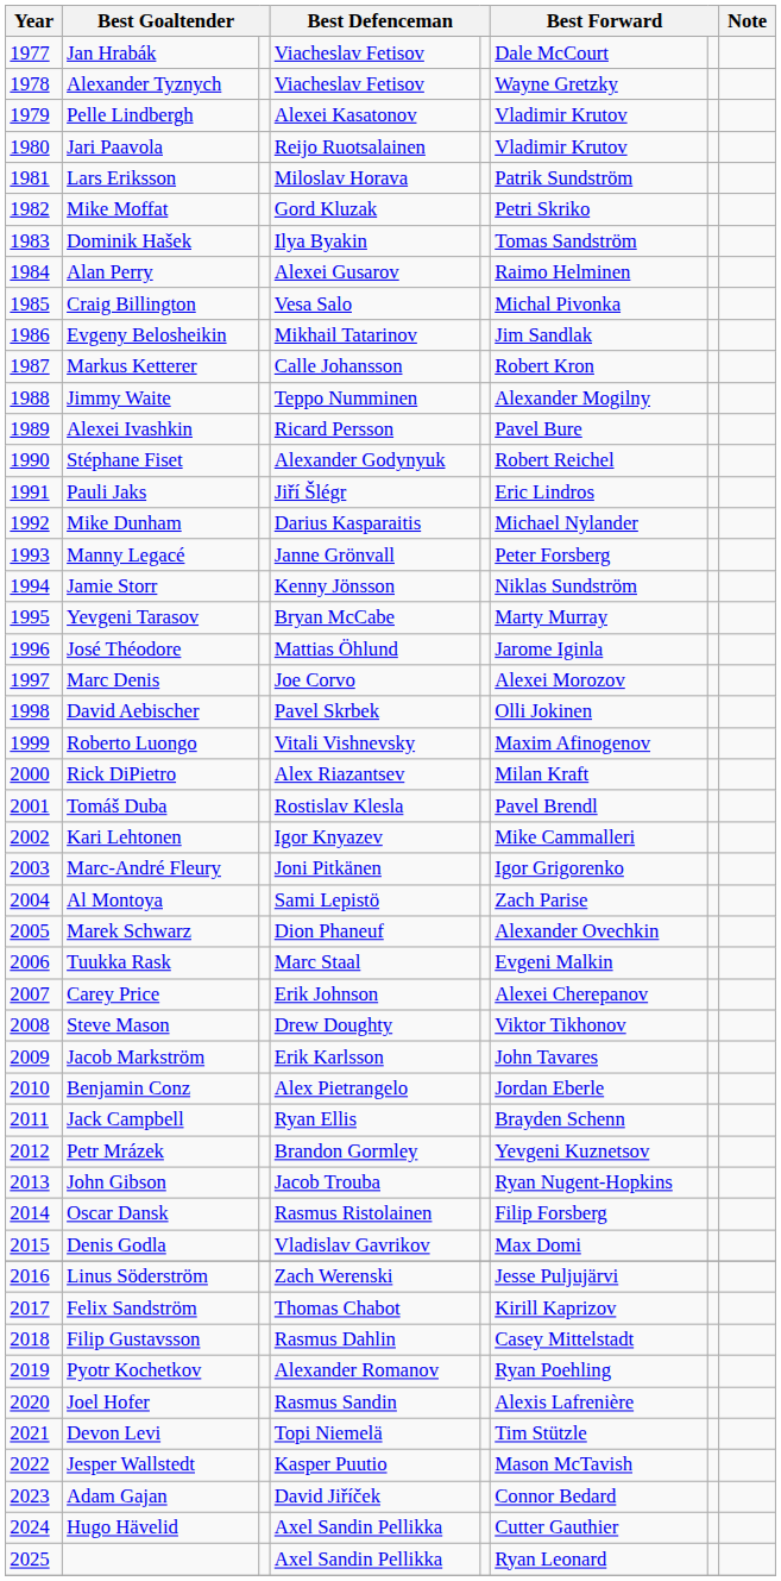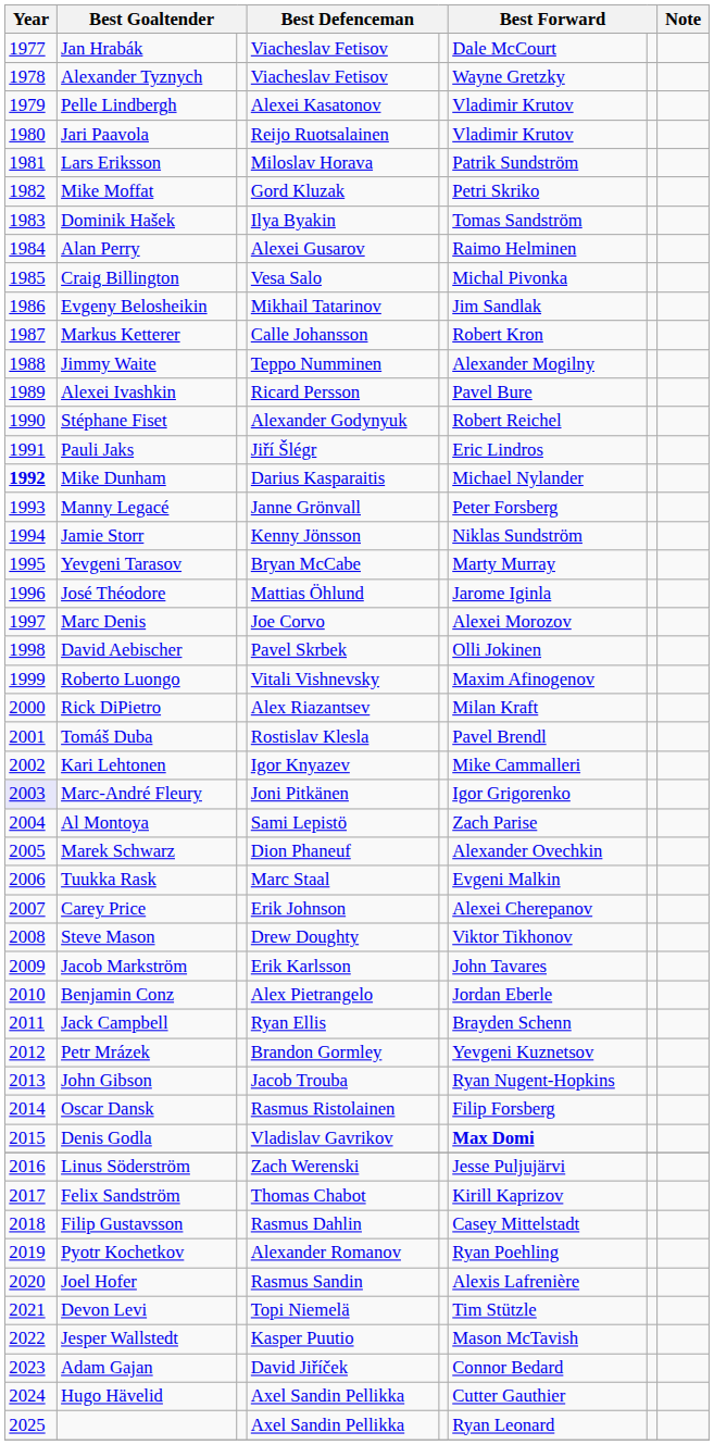Mike Dunham | Year: normal -> bold
Marc-André Fleury | Year: no background -> lavender background
Denis Godla | column 6: normal -> bold
